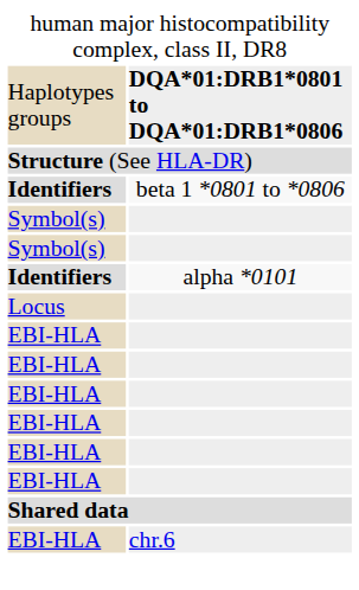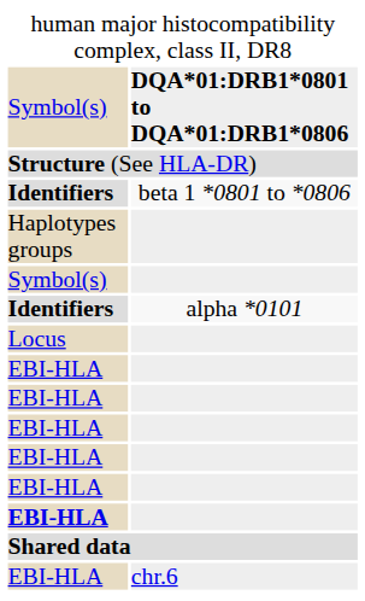row 2 | column 1: Haplotypes groups -> Symbol(s)
row 5 | column 1: Symbol(s) -> Haplotypes groups
row 14 | column 1: normal -> bold
